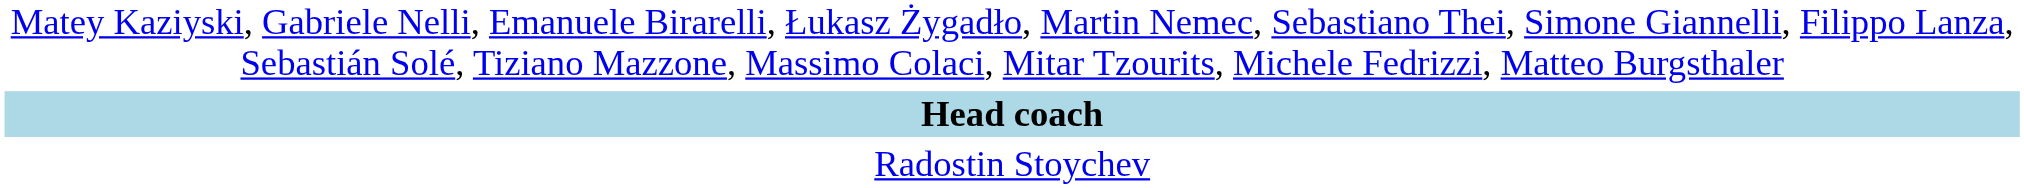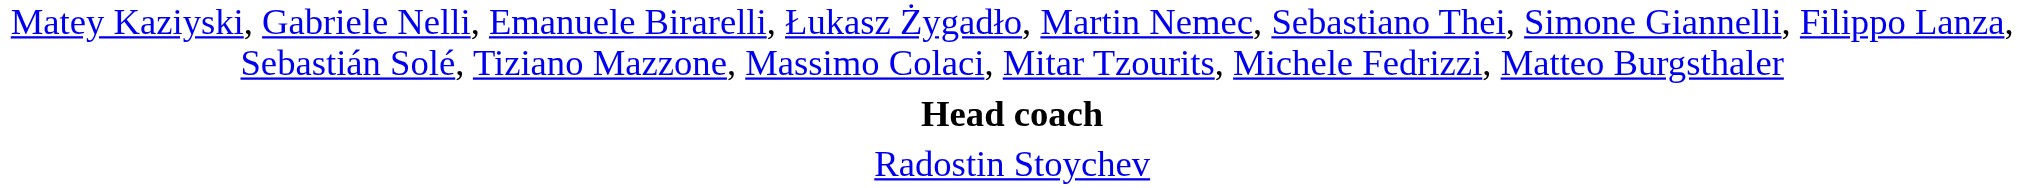row 2 | column 1: lightblue background -> no background
